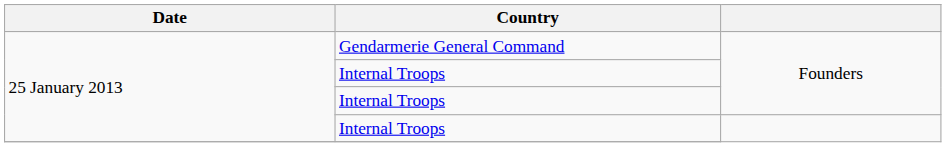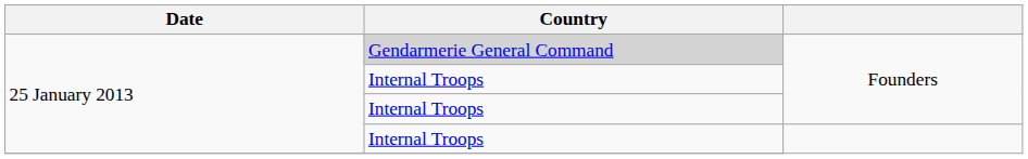Gendarmerie General Command | Country: no background -> lightgrey background
